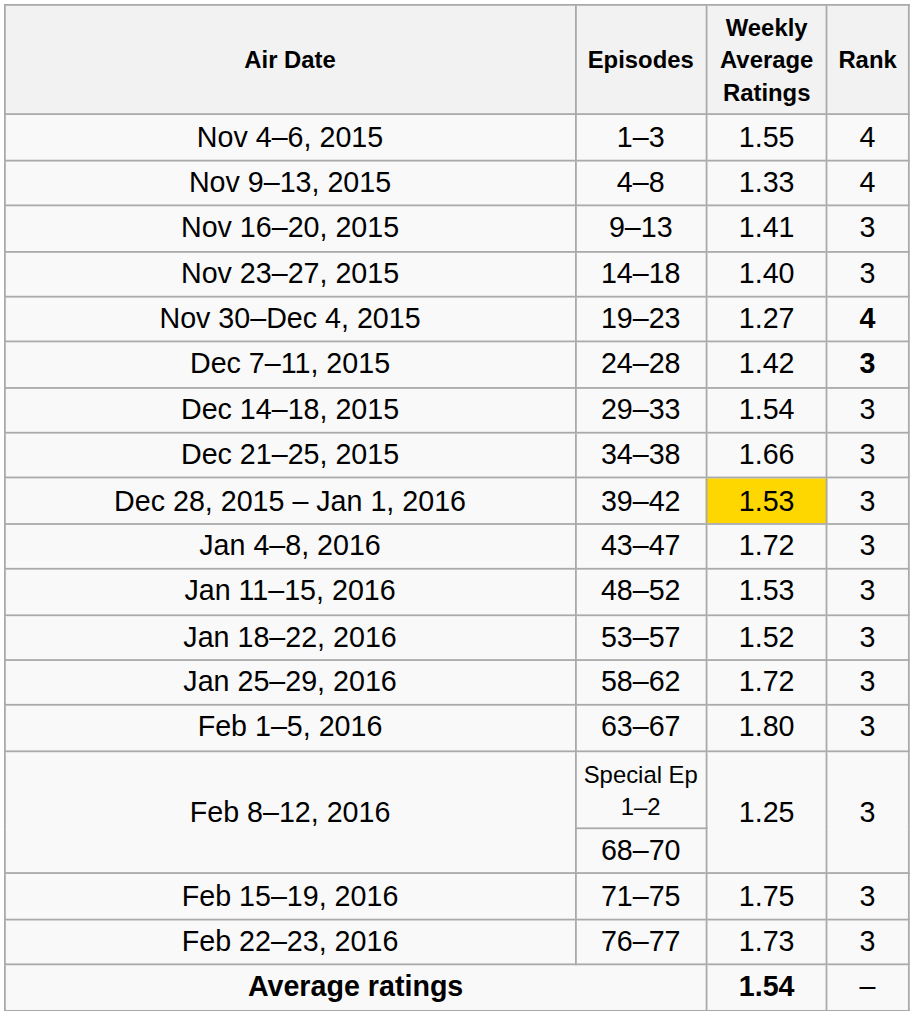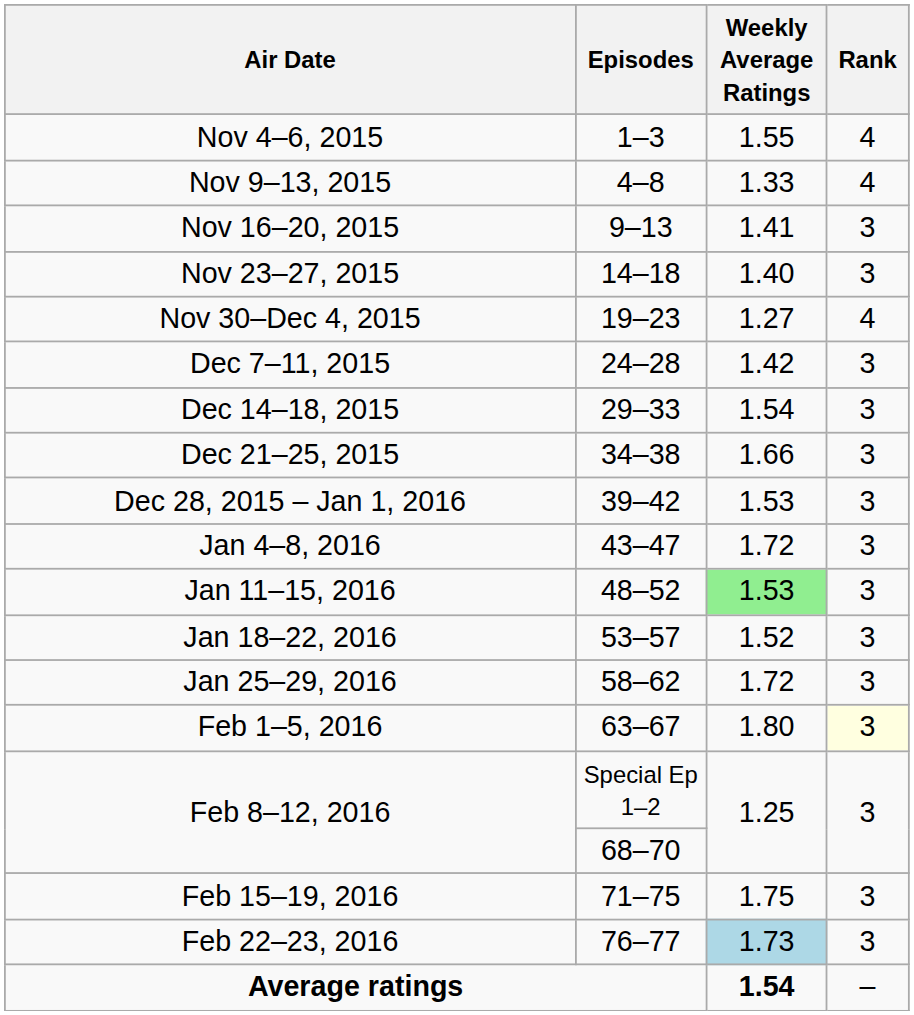Nov 30–Dec 4, 2015 | Rank: bold -> normal
Dec 7–11, 2015 | Rank: bold -> normal
Dec 28, 2015 – Jan 1, 2016 | Weekly Average Ratings: gold background -> no background
Jan 11–15, 2016 | Weekly Average Ratings: no background -> lightgreen background
Feb 1–5, 2016 | Rank: no background -> lightyellow background
Feb 22–23, 2016 | Weekly Average Ratings: no background -> lightblue background
